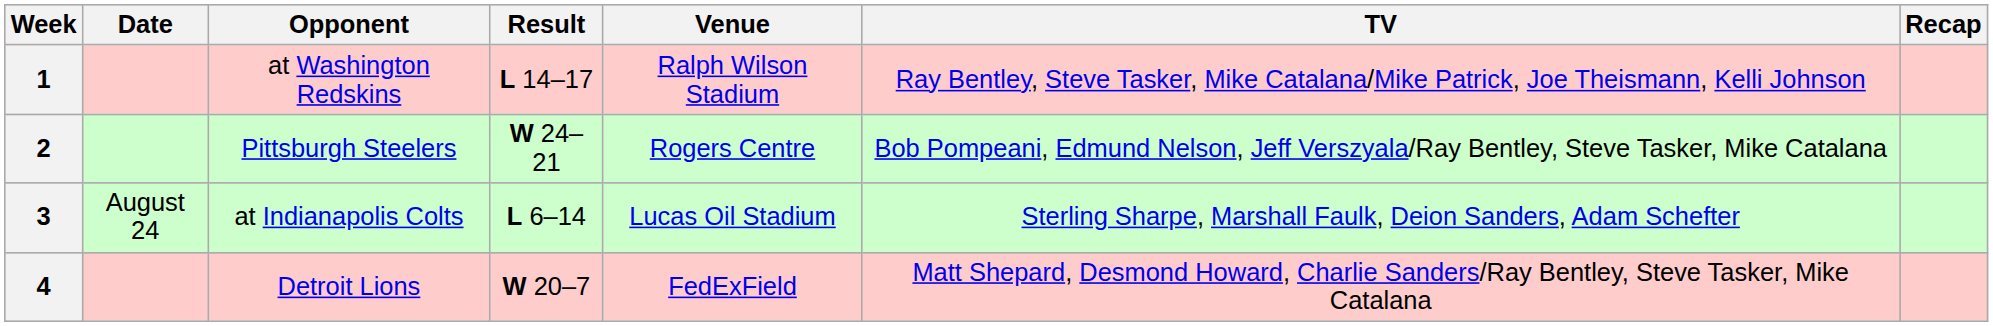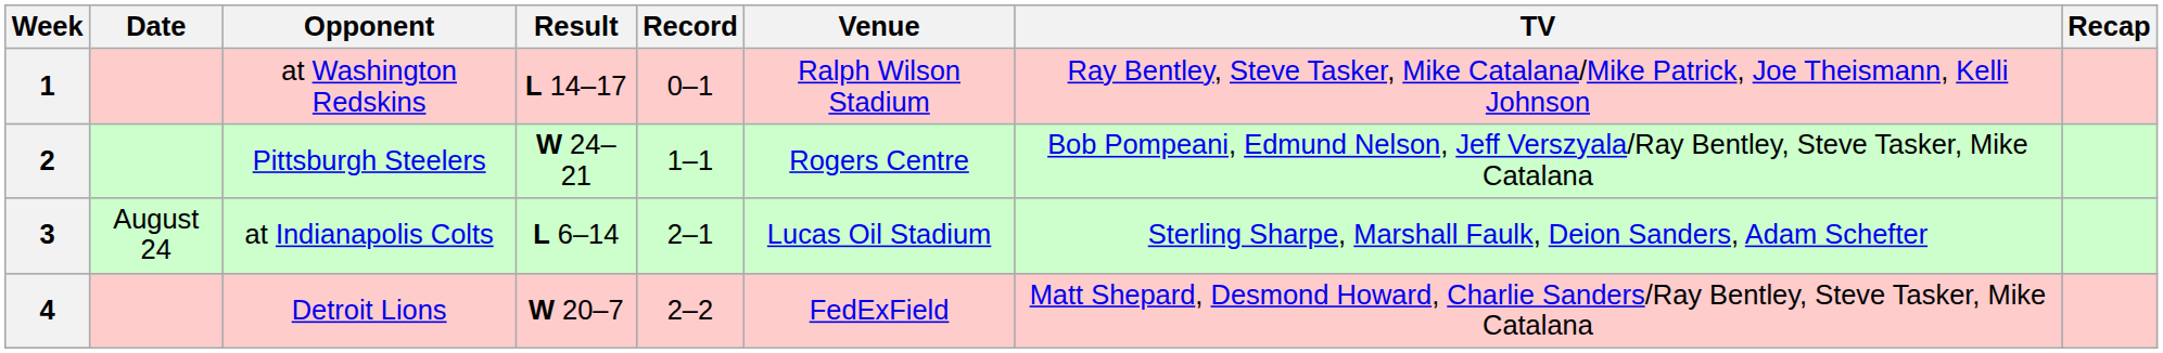+ column: Record | 0–1 | 1–1 | 2–1 | 2–2
